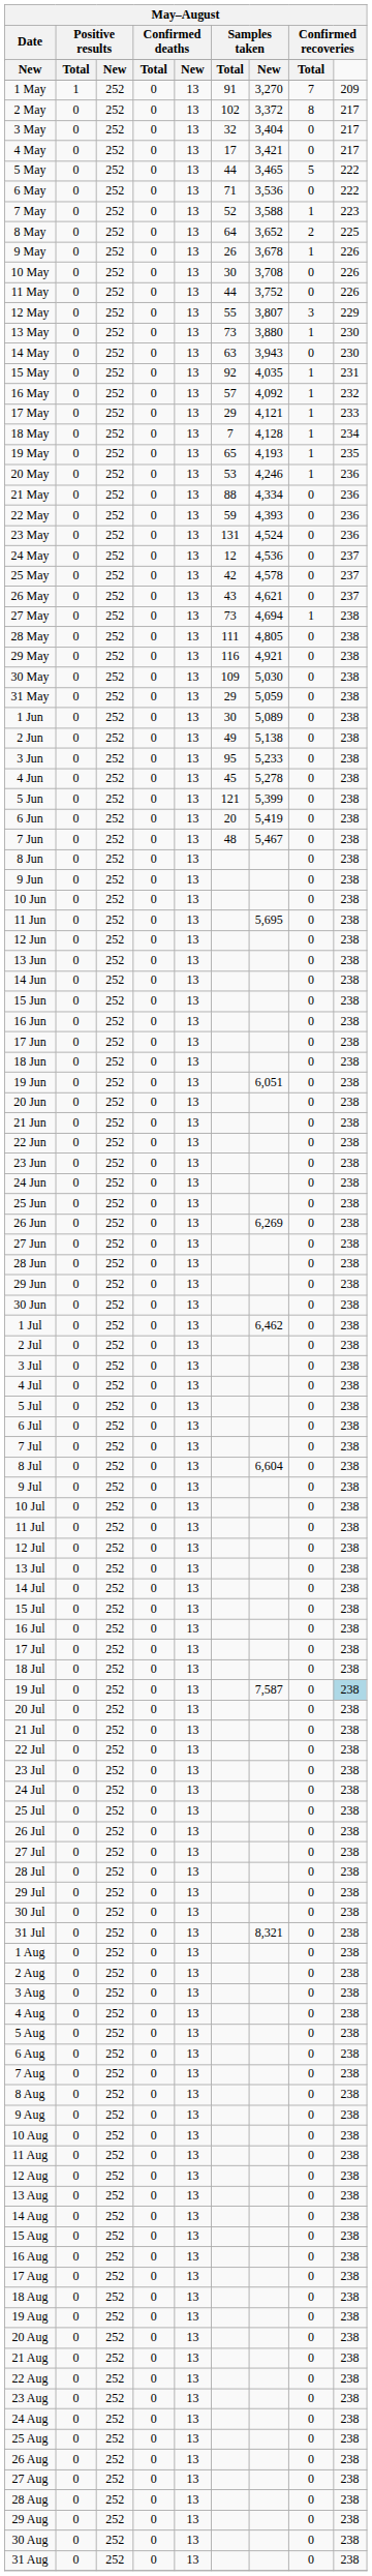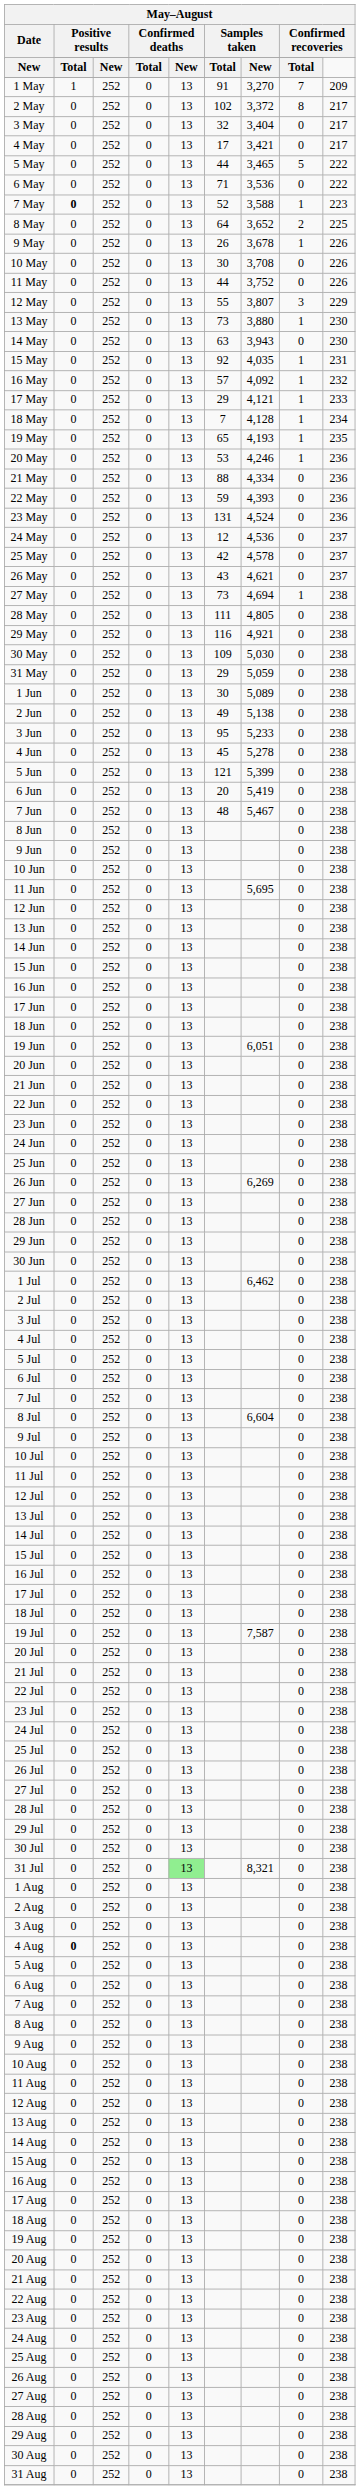7 May | column 2: normal -> bold
19 Jul | column 9: lightblue background -> no background
31 Jul | column 5: no background -> lightgreen background
4 Aug | column 2: normal -> bold
